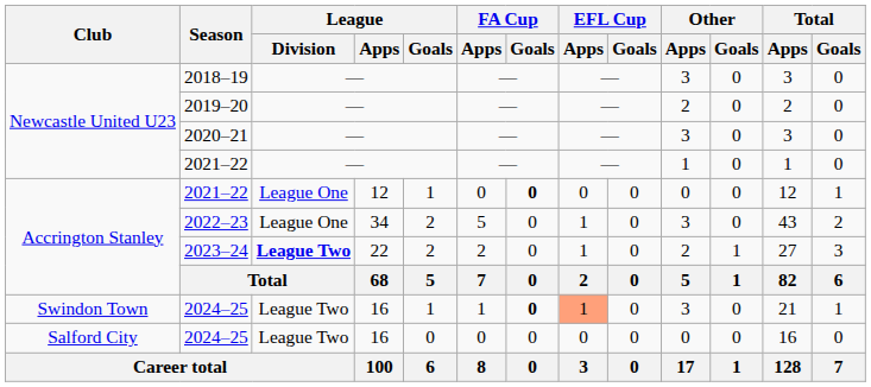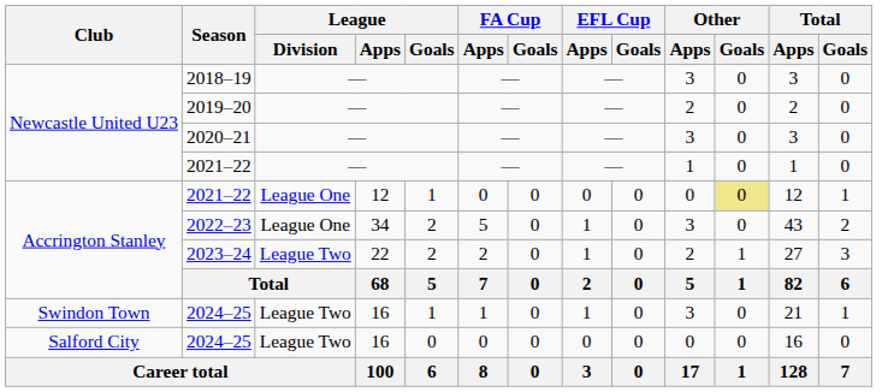Accrington Stanley / 2021–22 | FA Cup / Goals: bold -> normal
Accrington Stanley / 2021–22 | Other / Goals: no background -> khaki background
2023–24 | League / Division: bold -> normal
Swindon Town / 2024–25 | FA Cup / Goals: bold -> normal
Swindon Town / 2024–25 | EFL Cup / Apps: lightsalmon background -> no background
